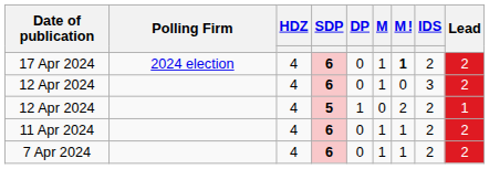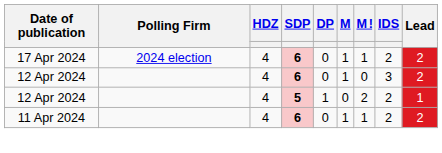17 Apr 2024 | M !: bold -> normal
- row: 7 Apr 2024 | 4 | 6 | 0 | 1 | 1 | 2 | 2
